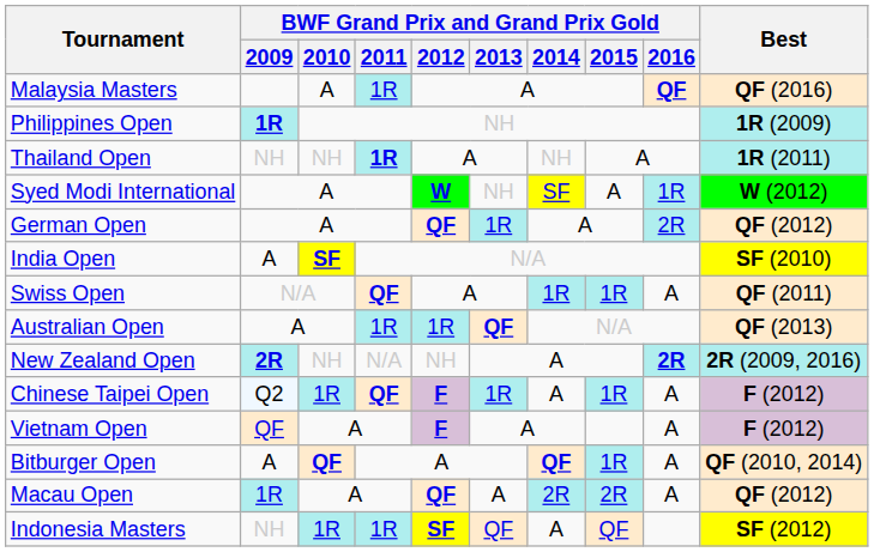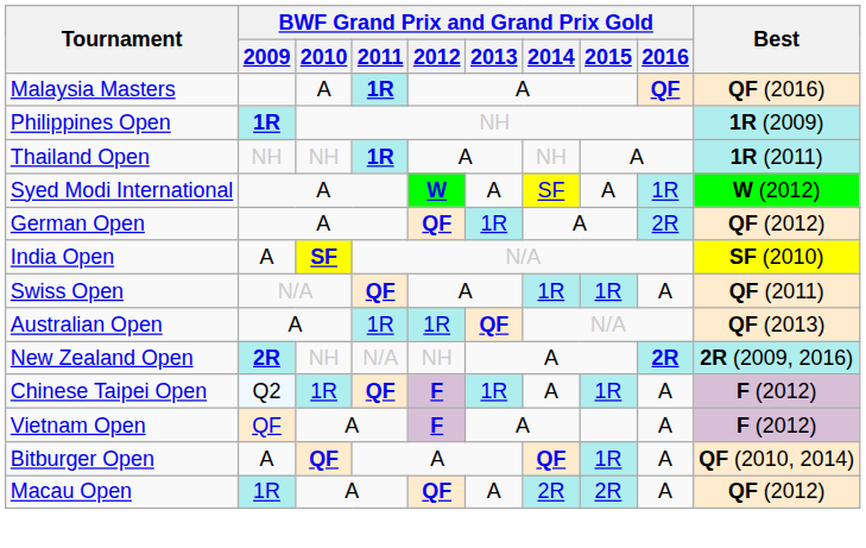Malaysia Masters | BWF Grand Prix and Grand Prix Gold / 2011: normal -> bold
Syed Modi International | BWF Grand Prix and Grand Prix Gold / 2013: NH -> A
- row: Indonesia Masters | NH | 1R | 1R | SF | QF | A | QF | SF (2012)
